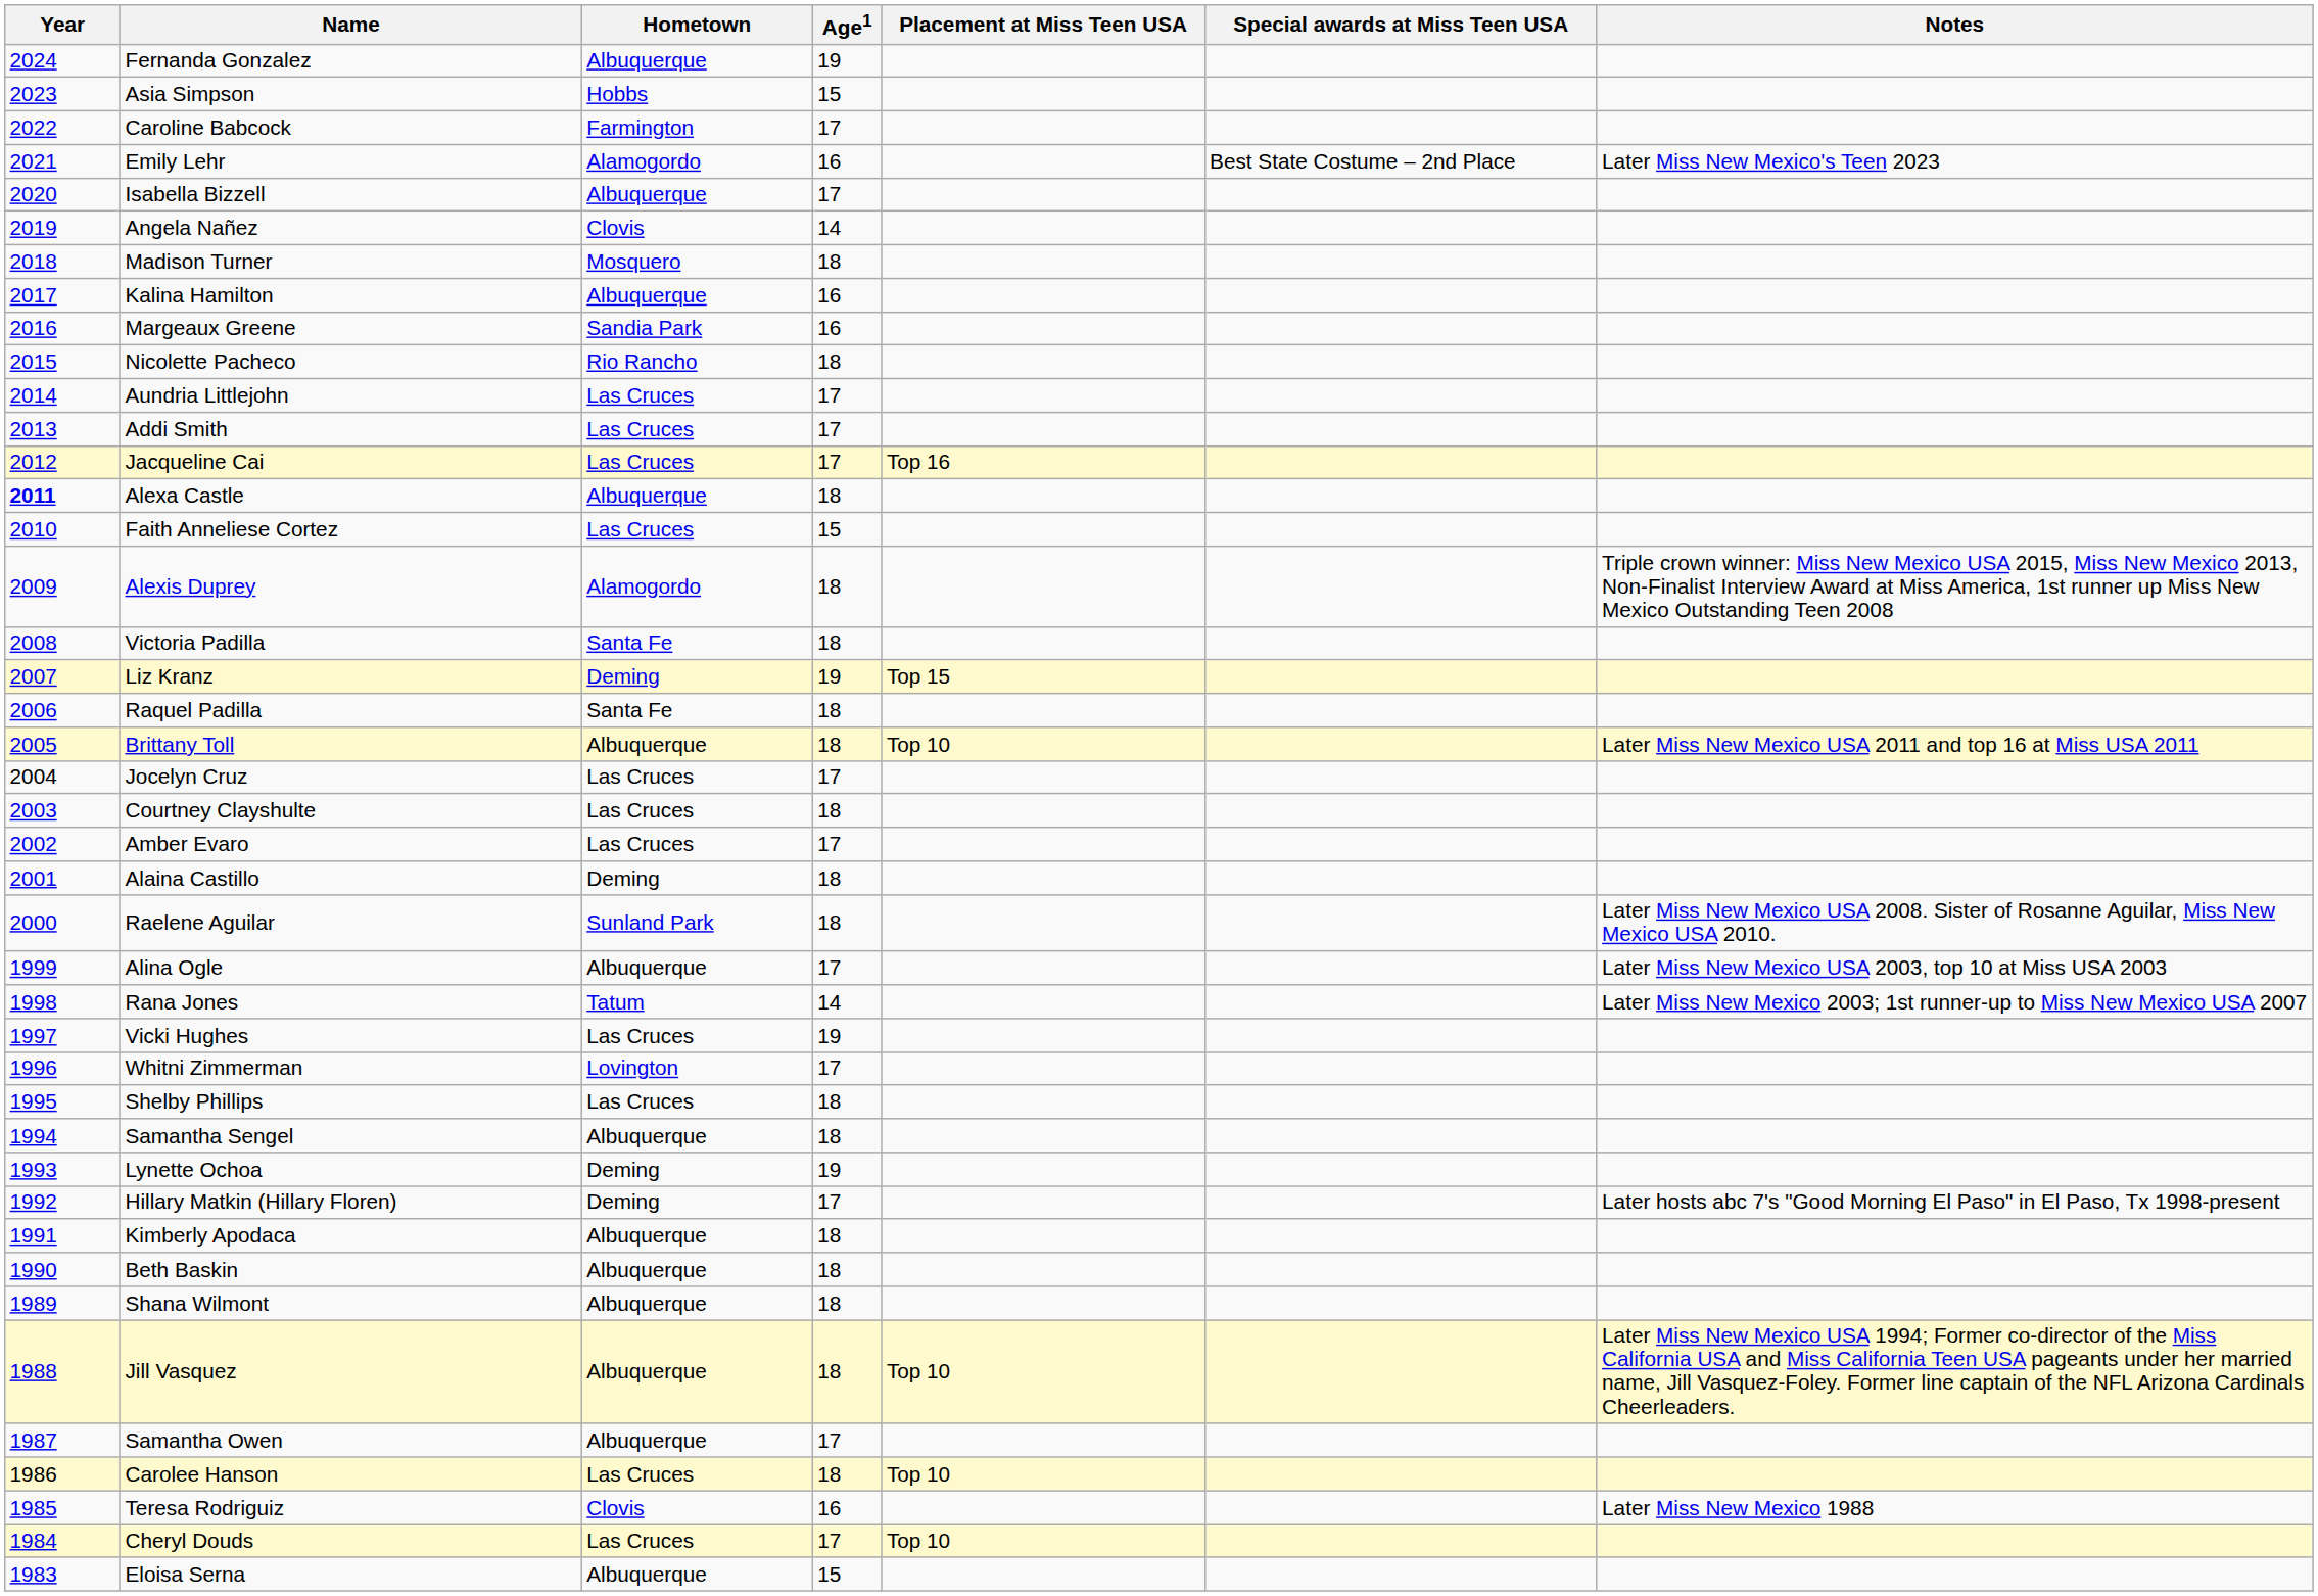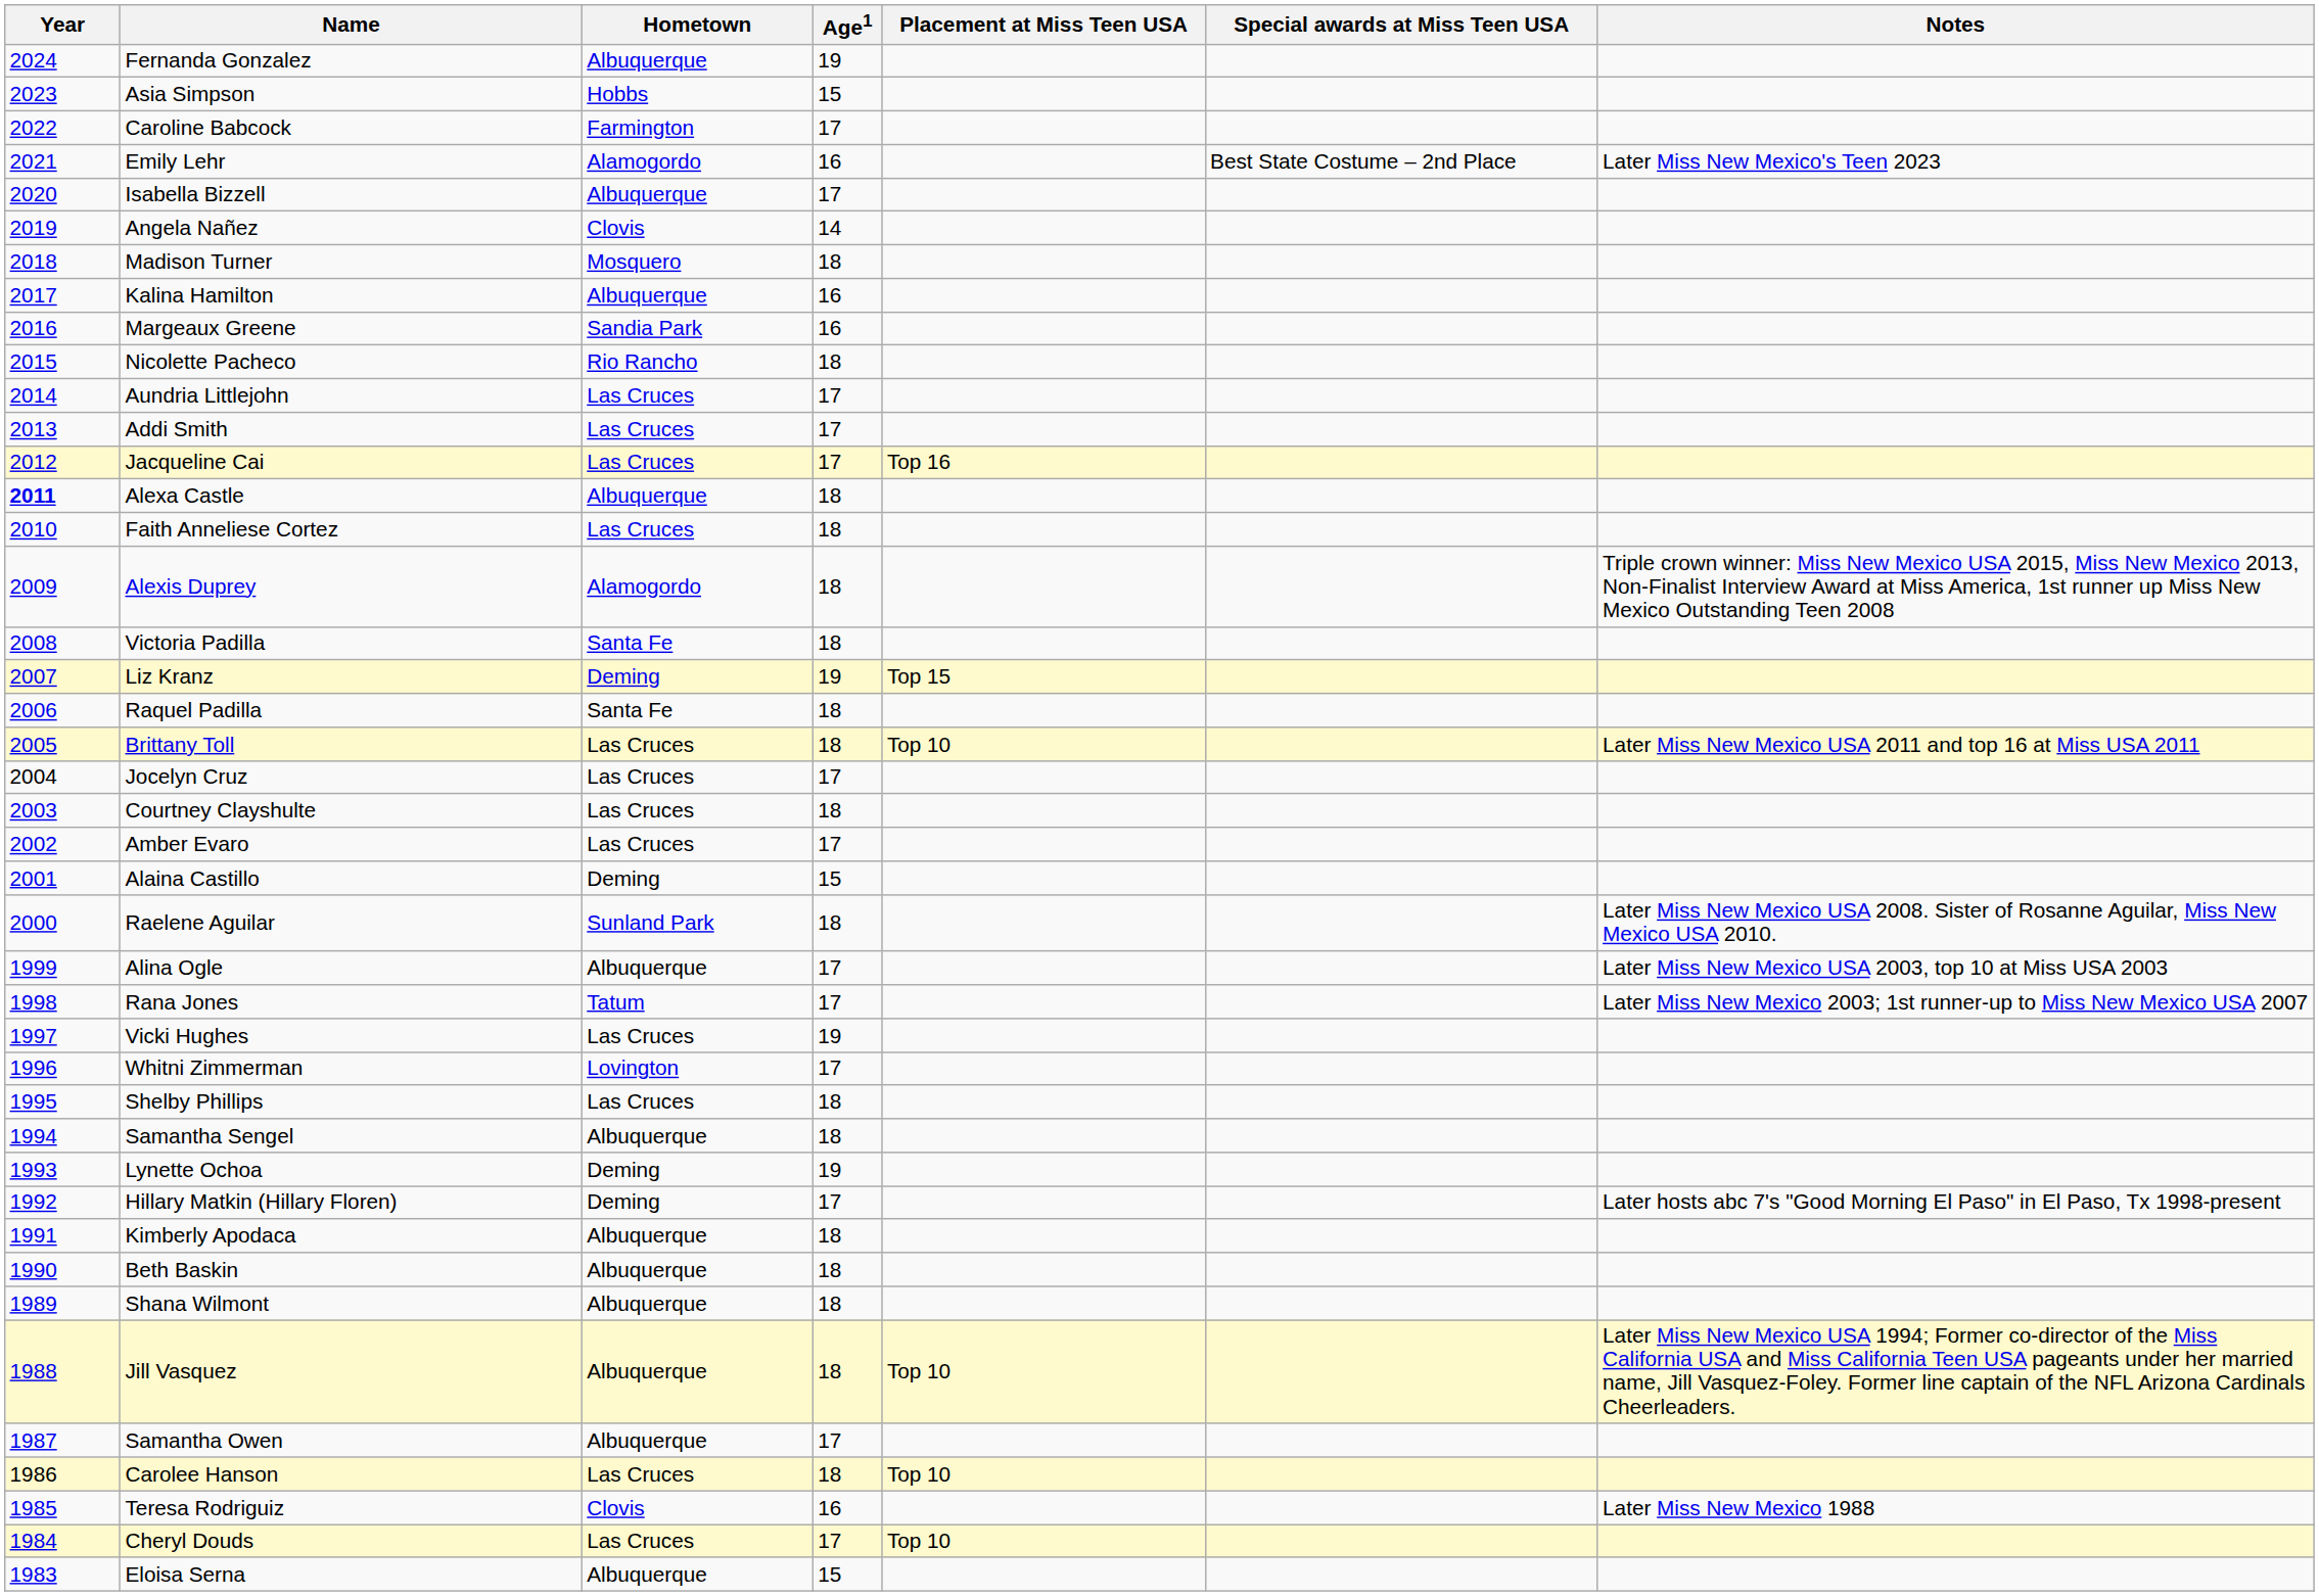Faith Anneliese Cortez | Age1: 15 -> 18
Brittany Toll | Hometown: Albuquerque -> Las Cruces
Alaina Castillo | Age1: 18 -> 15
Rana Jones | Age1: 14 -> 17
